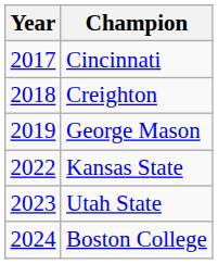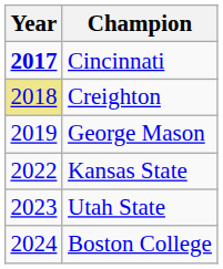Cincinnati | Year: normal -> bold
Creighton | Year: no background -> khaki background
